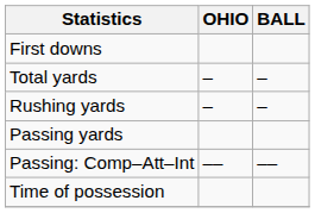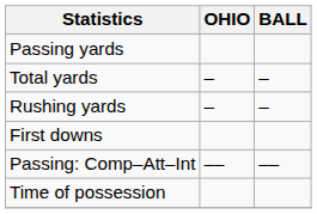rows swapped: First downs <-> Passing yards
